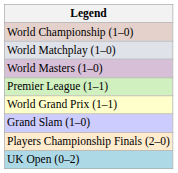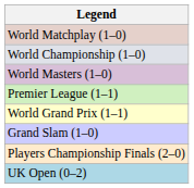row 2 | column 1: World Championship (1–0) -> World Matchplay (1–0)
row 3 | column 1: World Matchplay (1–0) -> World Championship (1–0)
